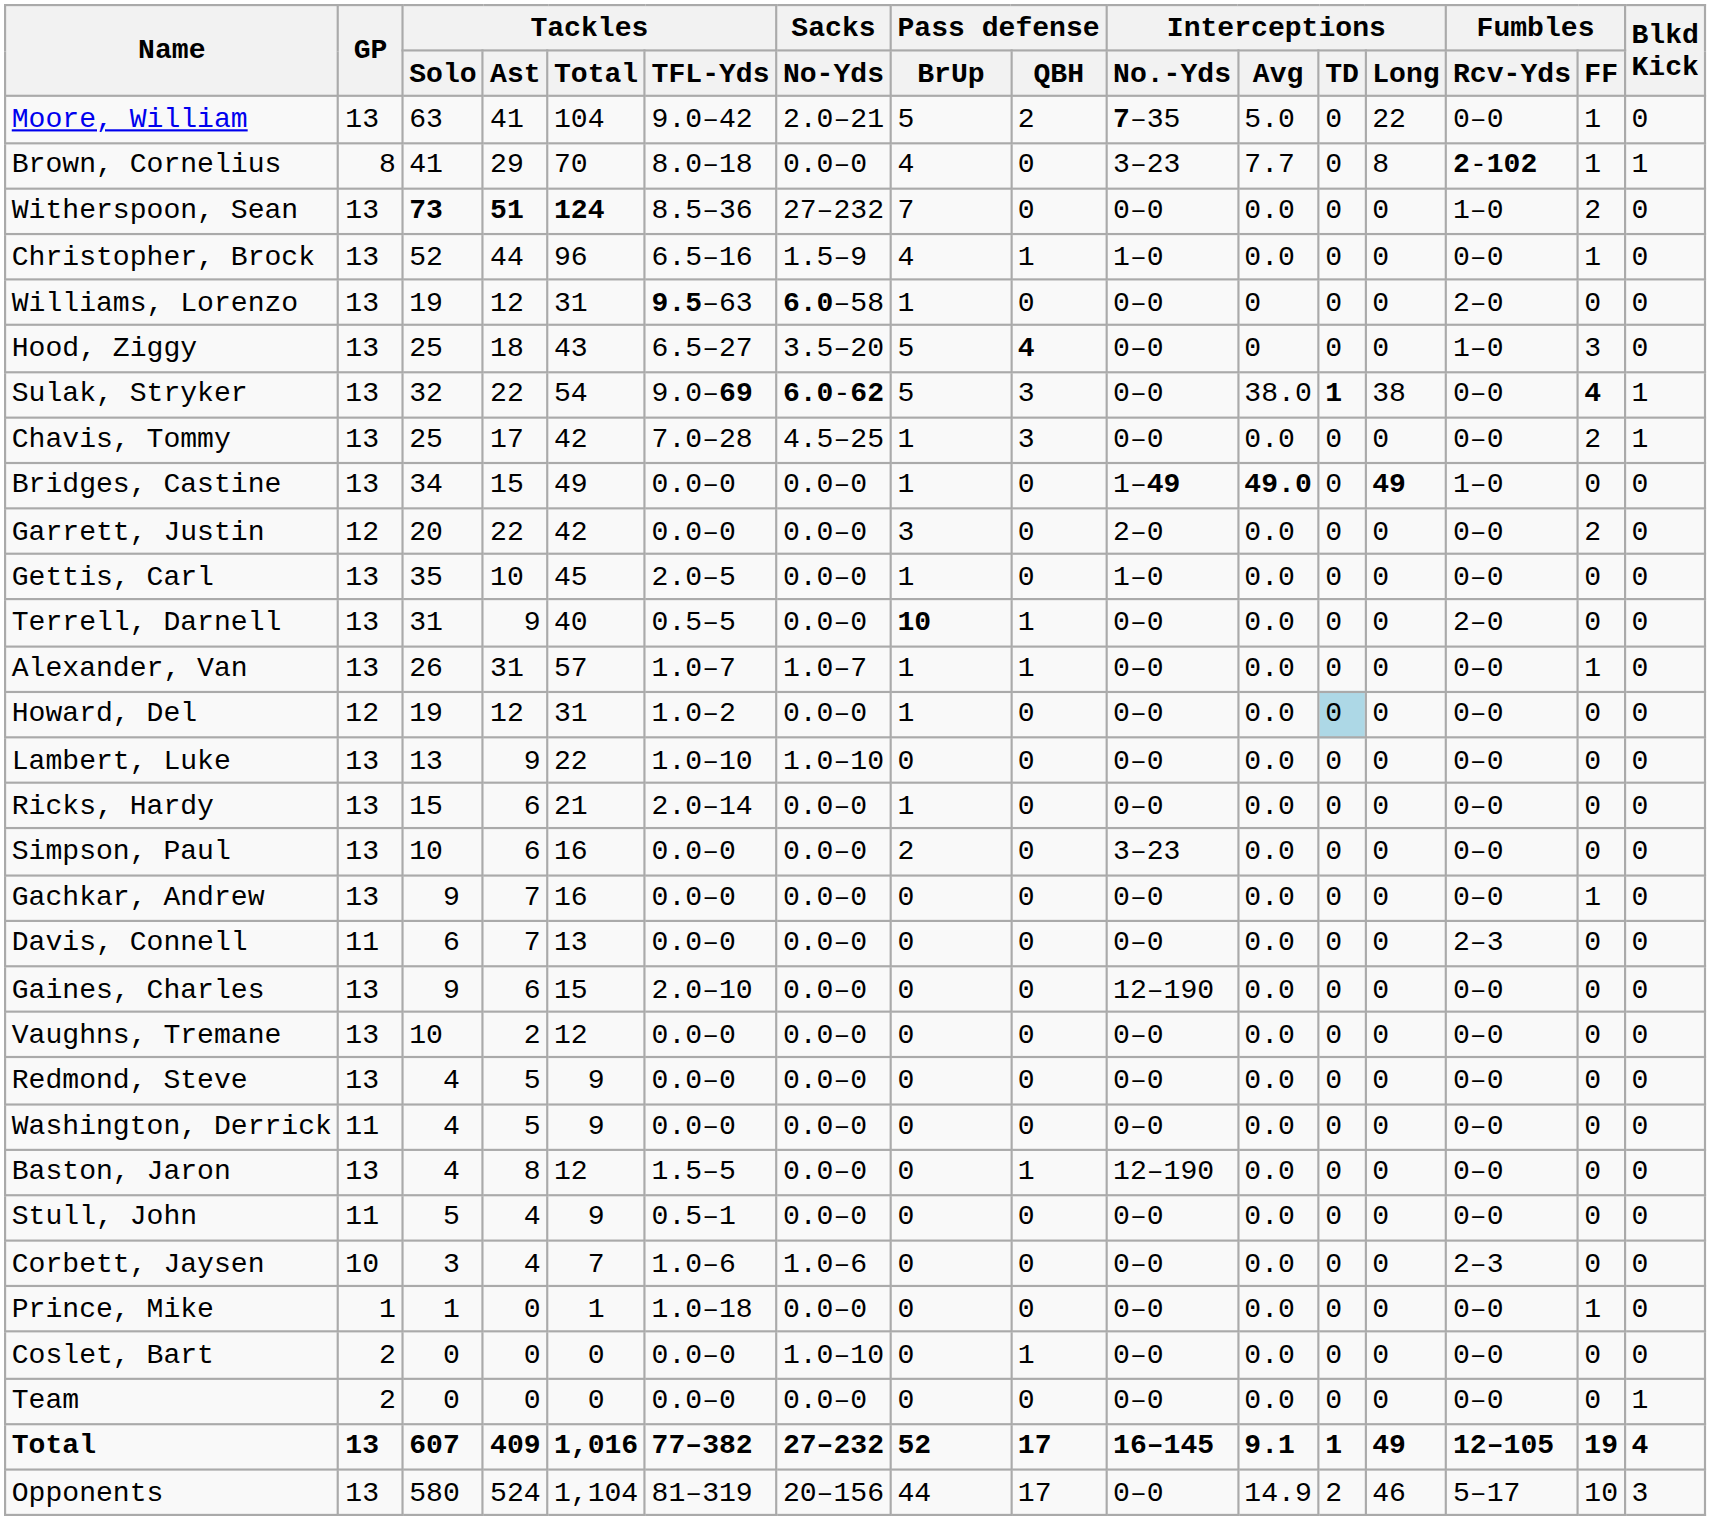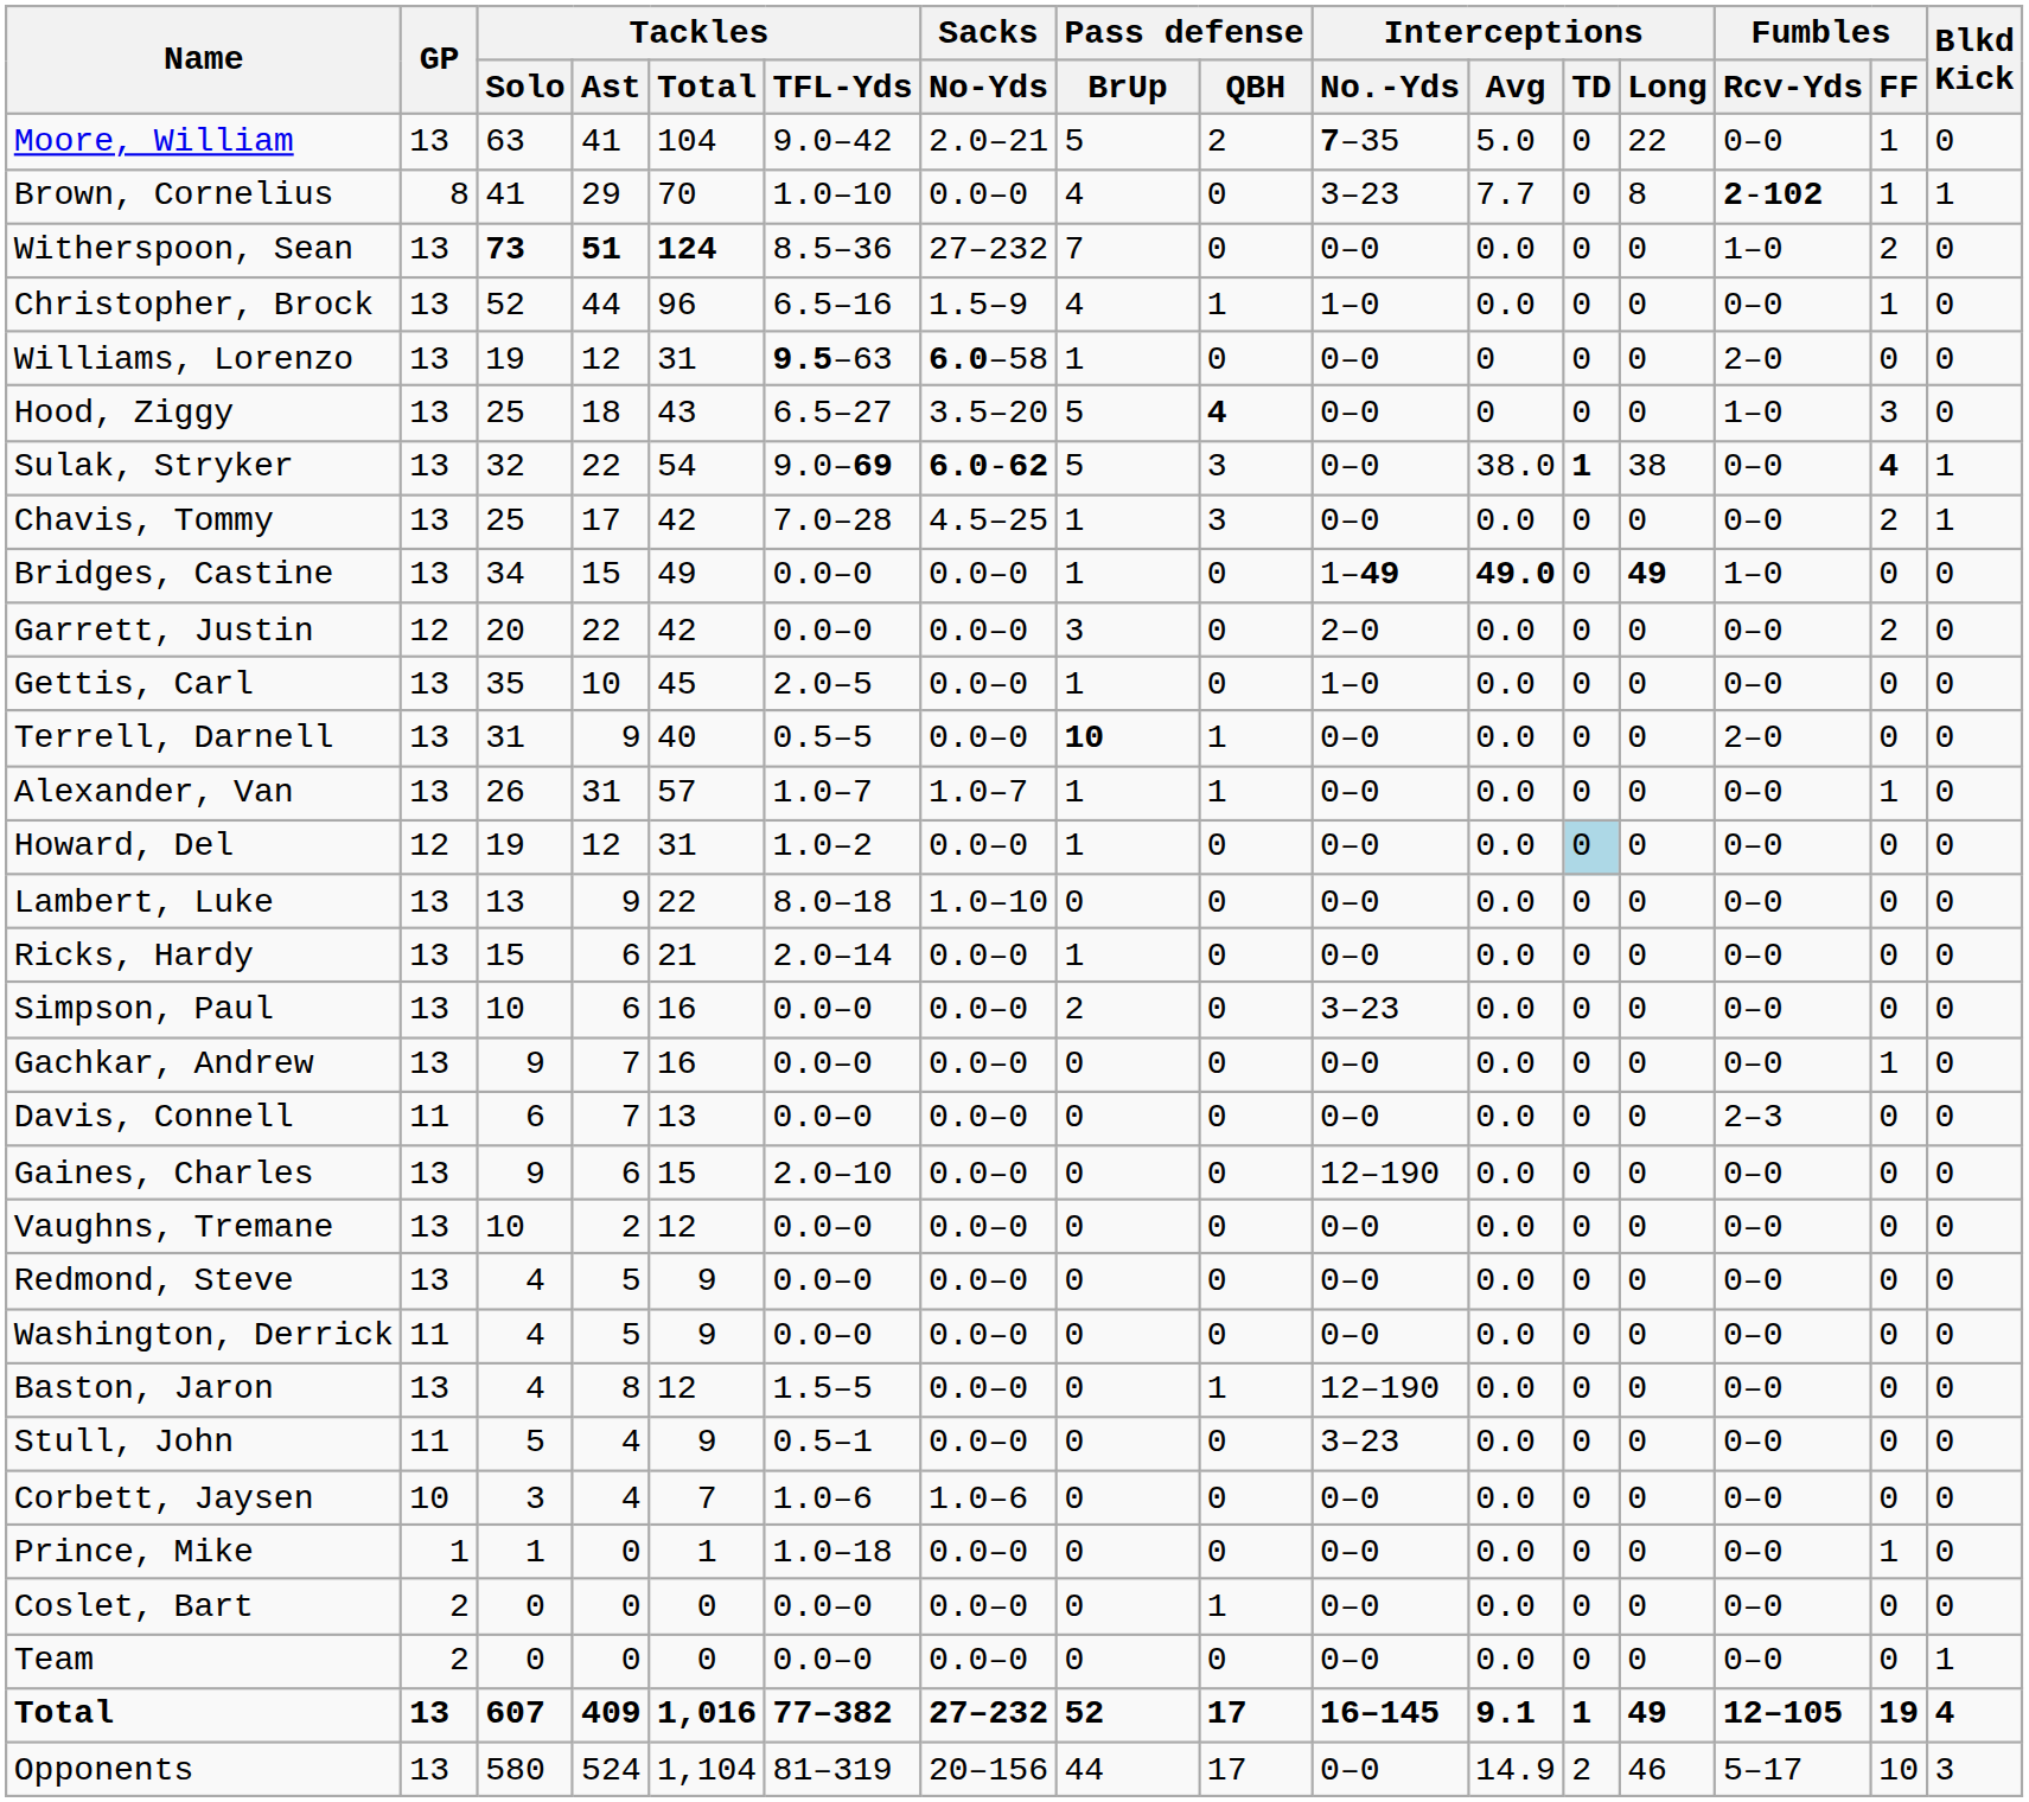Brown, Cornelius | Tackles / TFL-Yds: 8.0–18 -> 1.0–10
Lambert, Luke | Tackles / TFL-Yds: 1.0–10 -> 8.0–18
Stull, John | Interceptions / No.-Yds: 0–0 -> 3–23
Corbett, Jaysen | Fumbles / Rcv-Yds: 2–3 -> 0–0
Coslet, Bart | Sacks / No-Yds: 1.0–10 -> 0.0–0
